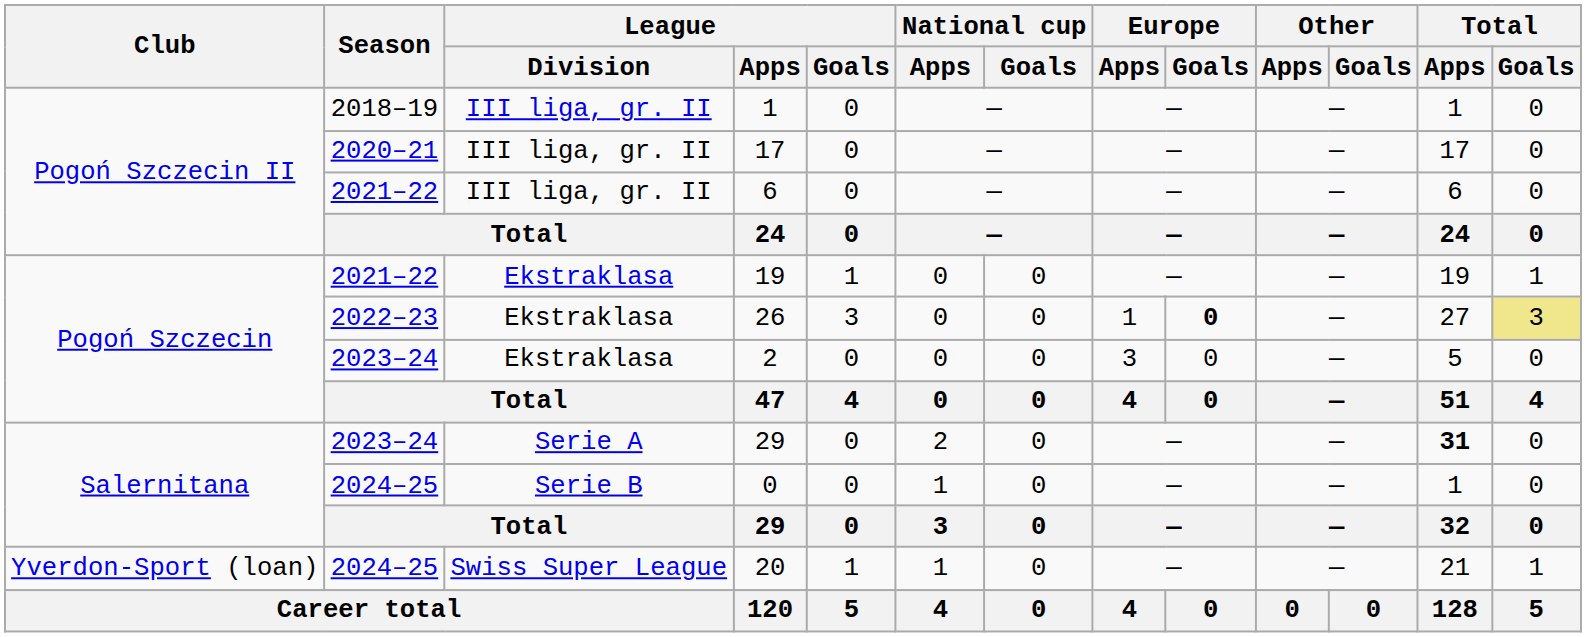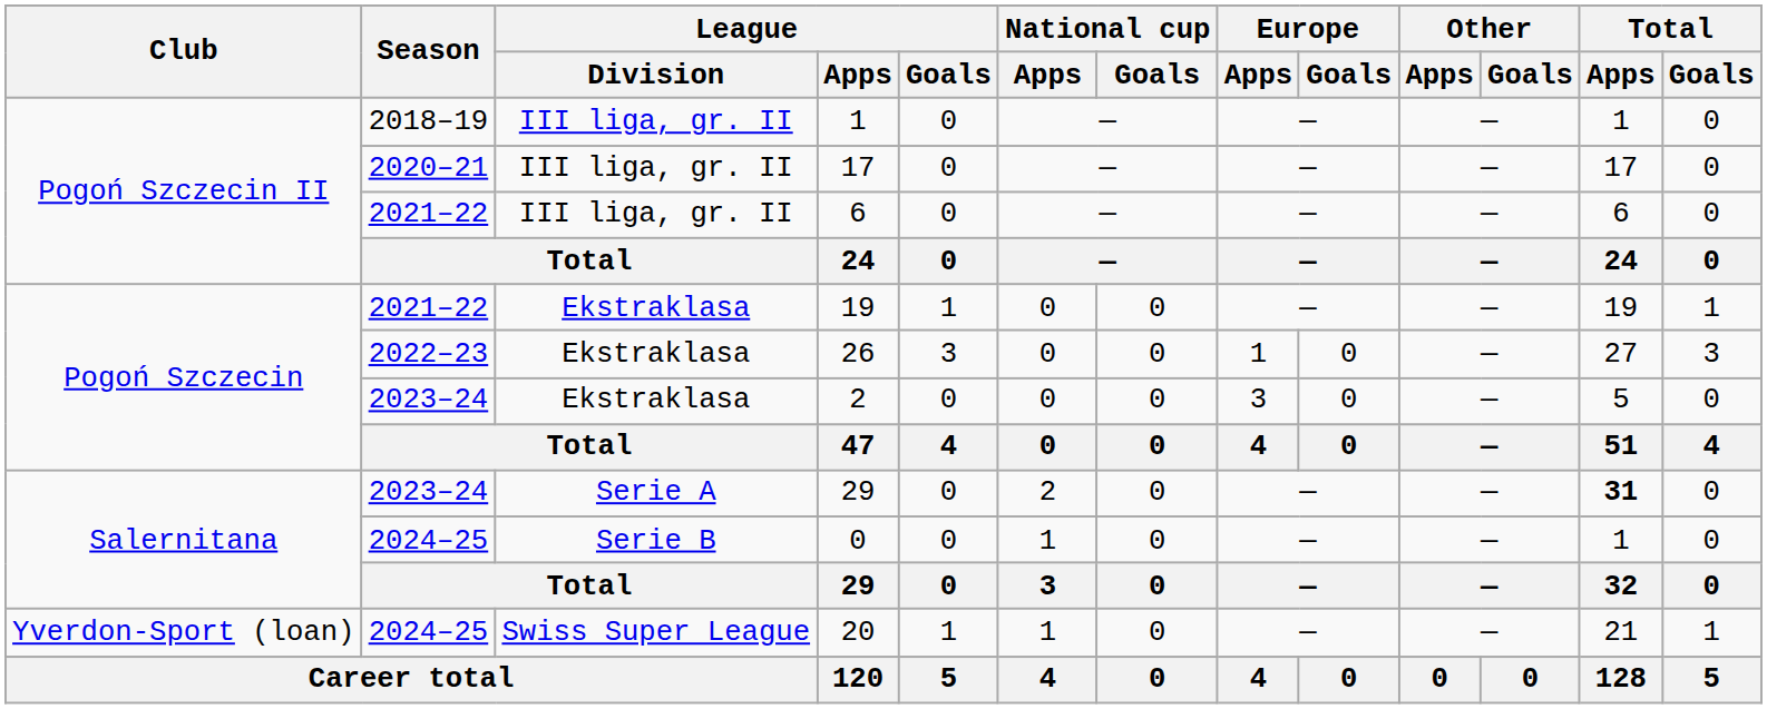26 | Europe / Goals: bold -> normal
26 | Total / Goals: khaki background -> no background
